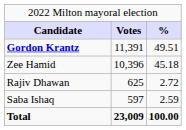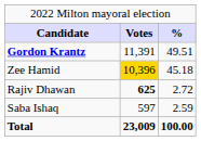Zee Hamid | column 2: no background -> gold background
Rajiv Dhawan | column 2: normal -> bold
